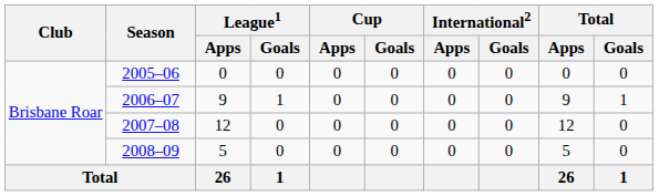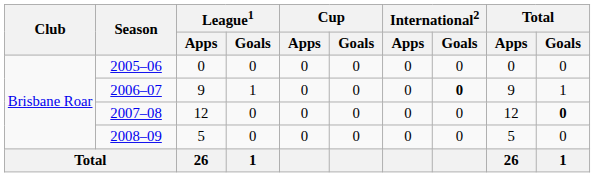2006–07 | International2 / Goals: normal -> bold
2007–08 | Total / Goals: normal -> bold
